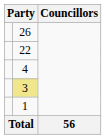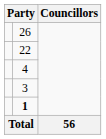3 | column 2: khaki background -> no background
1 | column 2: normal -> bold
